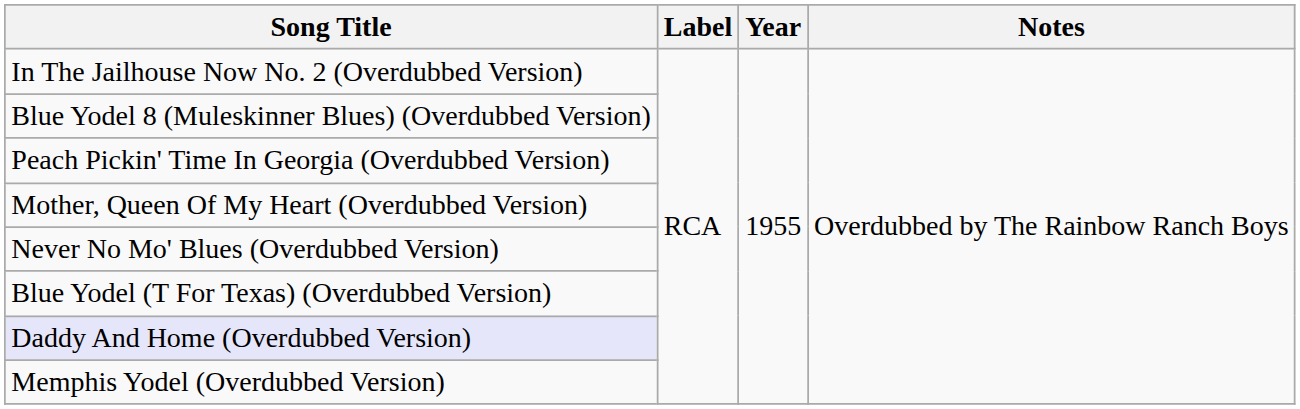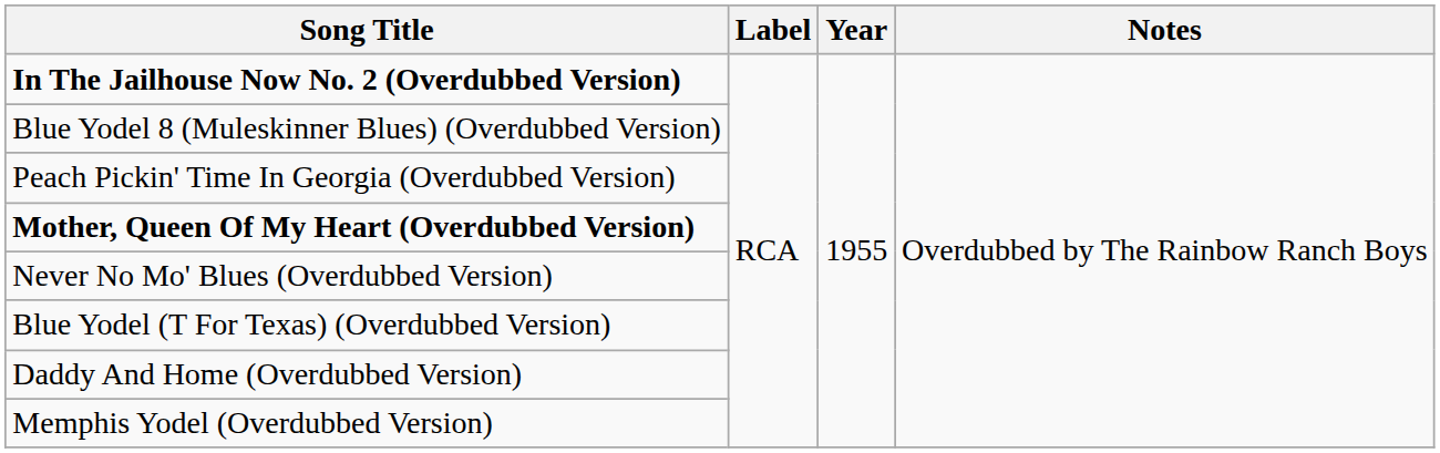In The Jailhouse Now No. 2 (Overdubbed Version) | Song Title: normal -> bold
Mother, Queen Of My Heart (Overdubbed Version) | Song Title: normal -> bold
Daddy And Home (Overdubbed Version) | Song Title: lavender background -> no background
